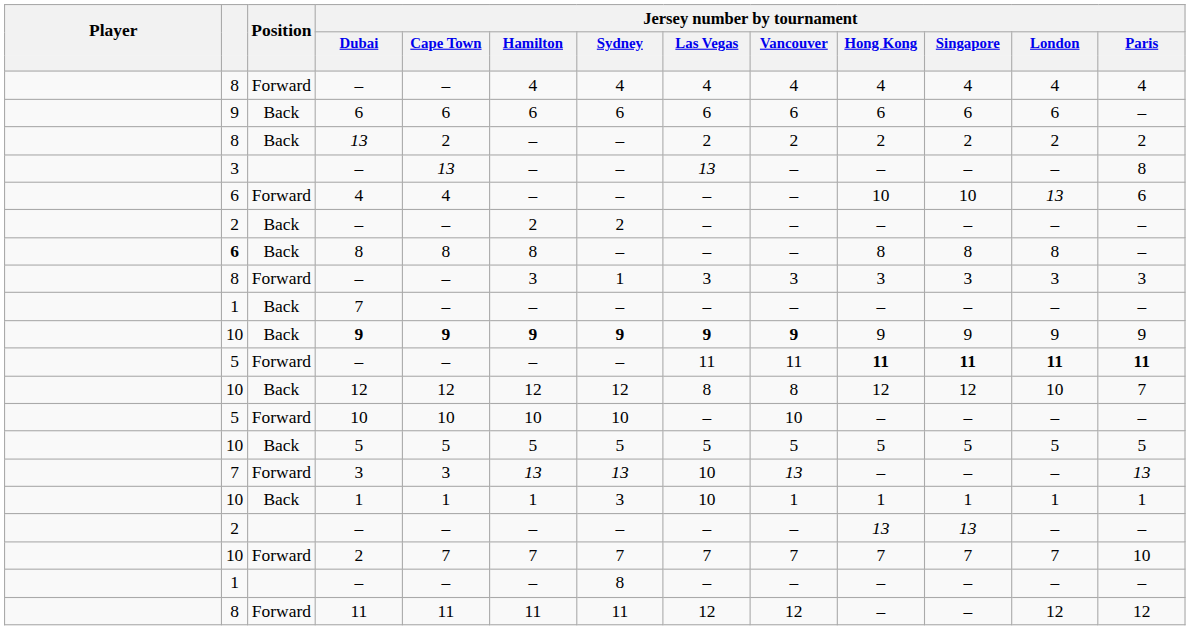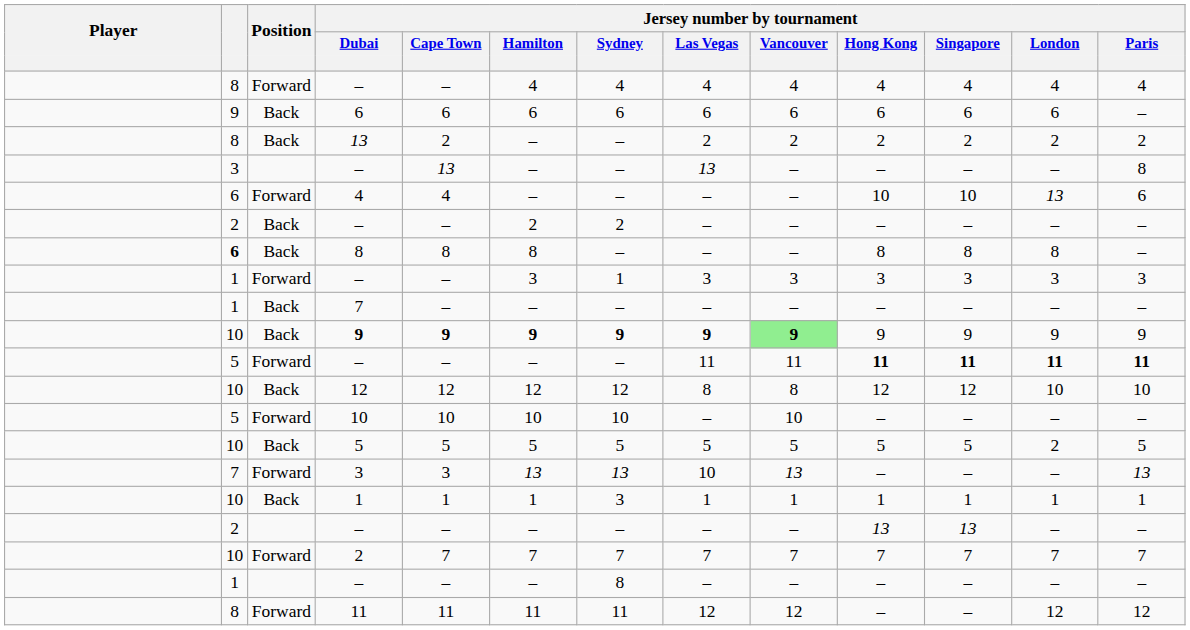row 11 | column 2: 8 -> 1
row 13 | Jersey number by tournament / Vancouver: no background -> lightgreen background
row 15 | Jersey number by tournament / Paris: 7 -> 10
row 17 | Jersey number by tournament / London: 5 -> 2
row 19 | Jersey number by tournament / Las Vegas: 10 -> 1
row 21 | Jersey number by tournament / Paris: 10 -> 7
